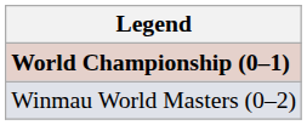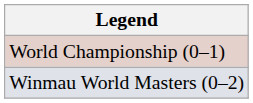row 2 | column 1: bold -> normal
